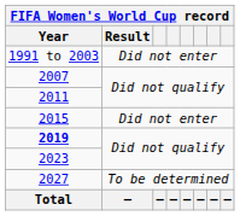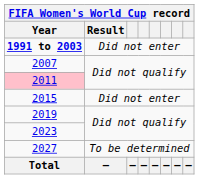1991 to 2003 | Year: normal -> bold
2011 | Year: no background -> pink background
2019 | Year: bold -> normal
